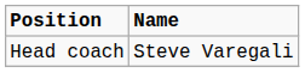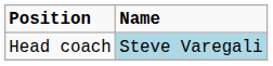Head coach | Name: no background -> lightblue background
